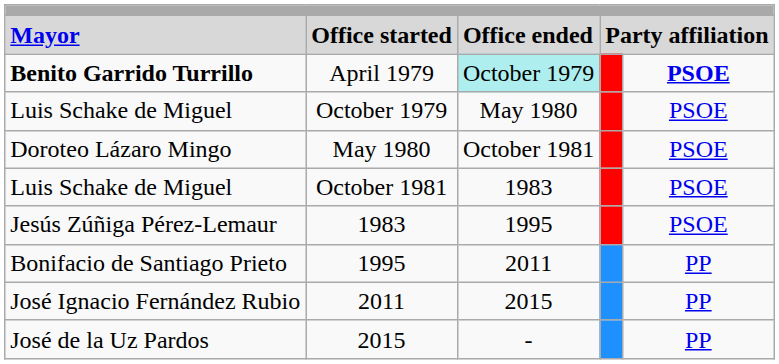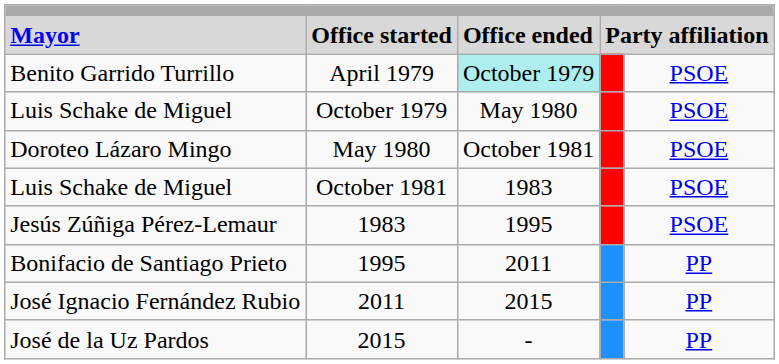April 1979 | column 1: bold -> normal
April 1979 | column 5: bold -> normal
